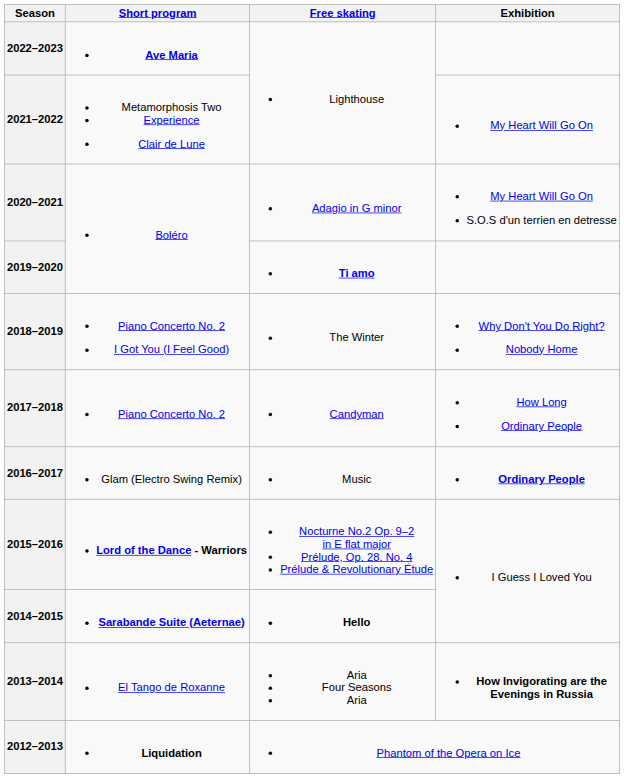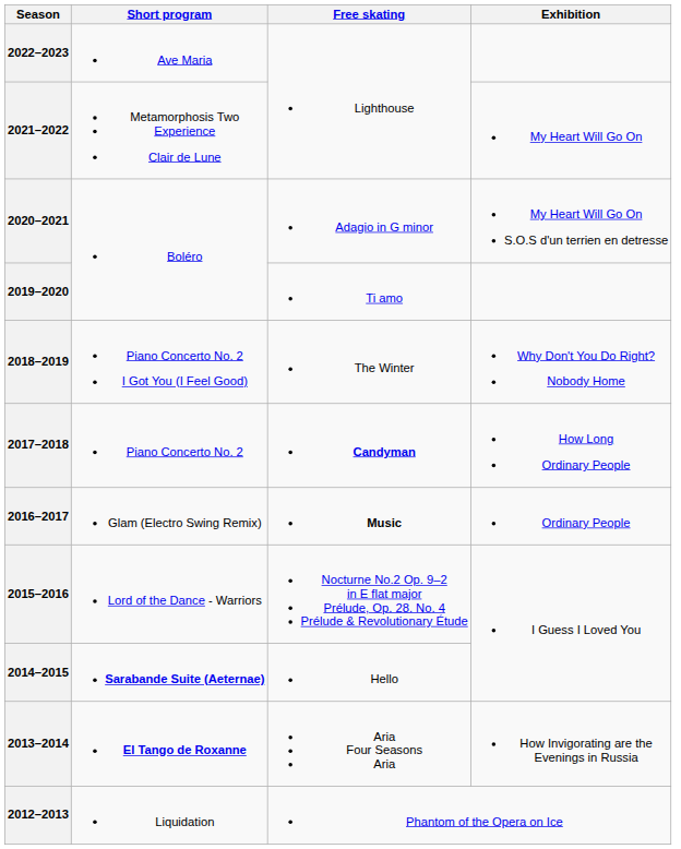2022–2023 | Short program: bold -> normal
2019–2020 | Free skating: bold -> normal
2017–2018 | Free skating: normal -> bold
2016–2017 | Free skating: normal -> bold
2016–2017 | Exhibition: bold -> normal
2015–2016 | Short program: bold -> normal
2014–2015 | Free skating: bold -> normal
2013–2014 | Short program: normal -> bold
2013–2014 | Exhibition: bold -> normal
2012–2013 | Short program: bold -> normal
